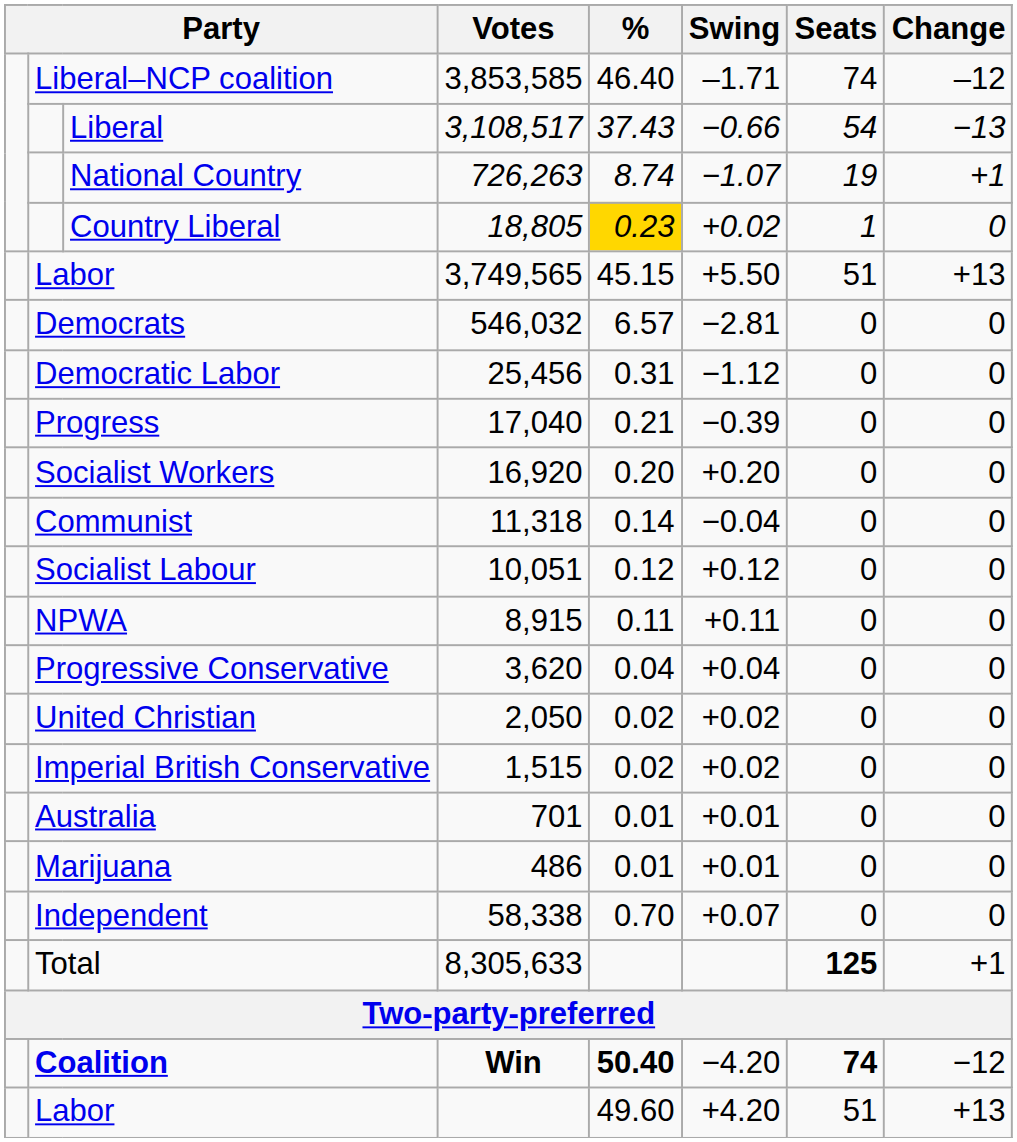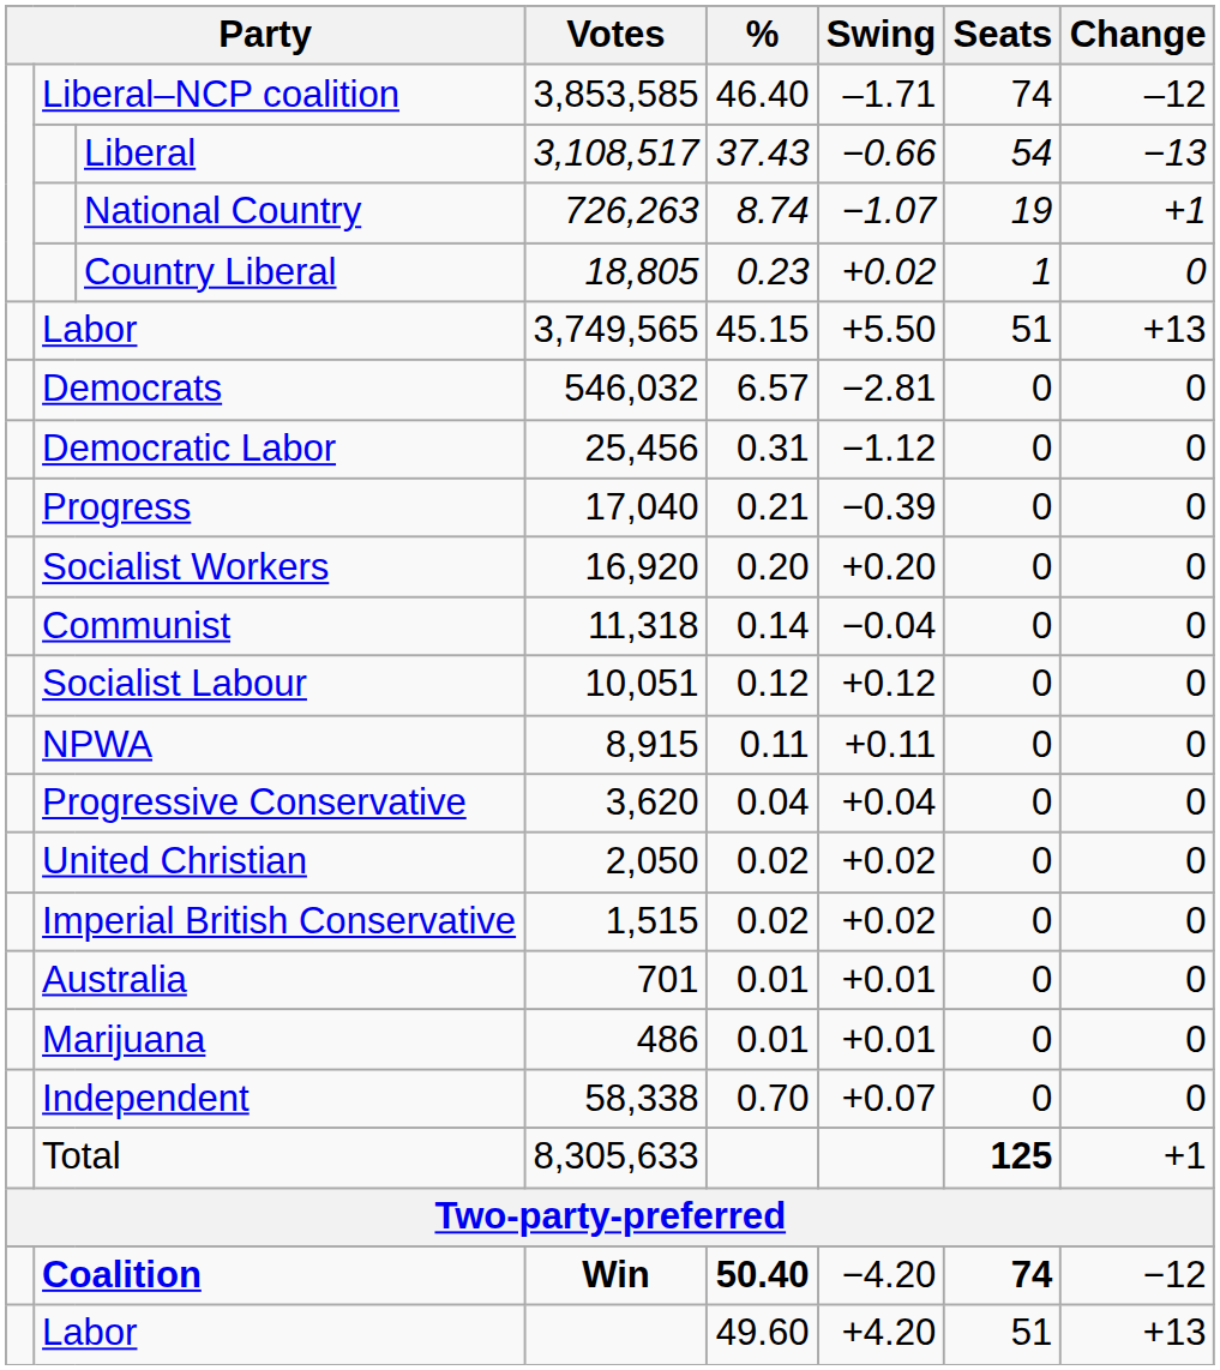Country Liberal | %: gold background -> no background
